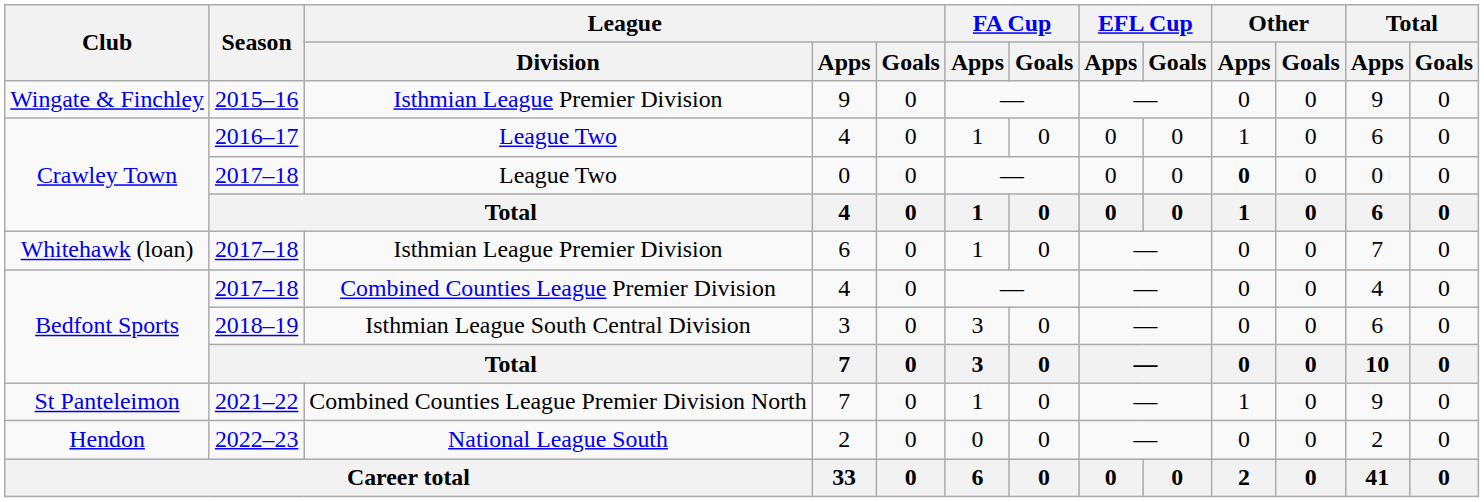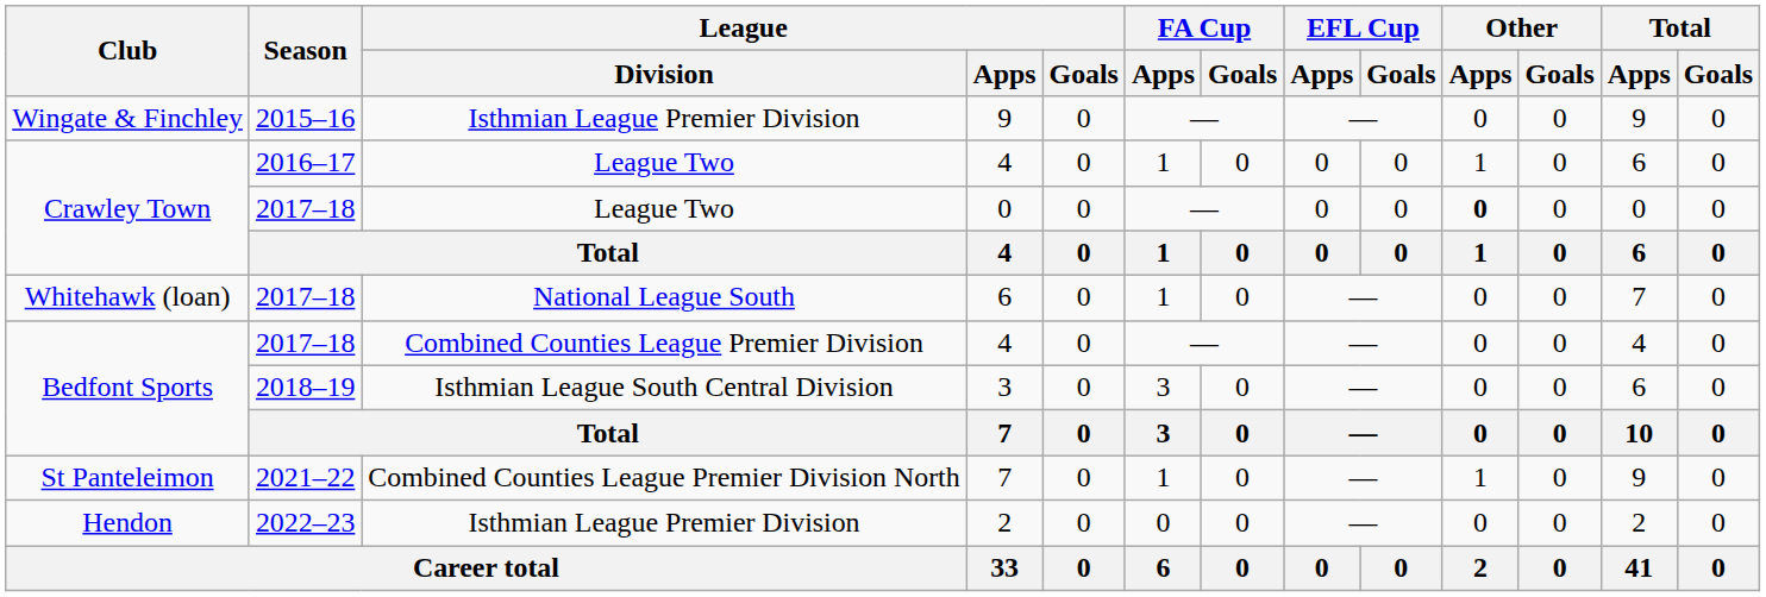row 7 | League / Division: Isthmian League Premier Division -> National League South
row 12 | League / Division: National League South -> Isthmian League Premier Division
